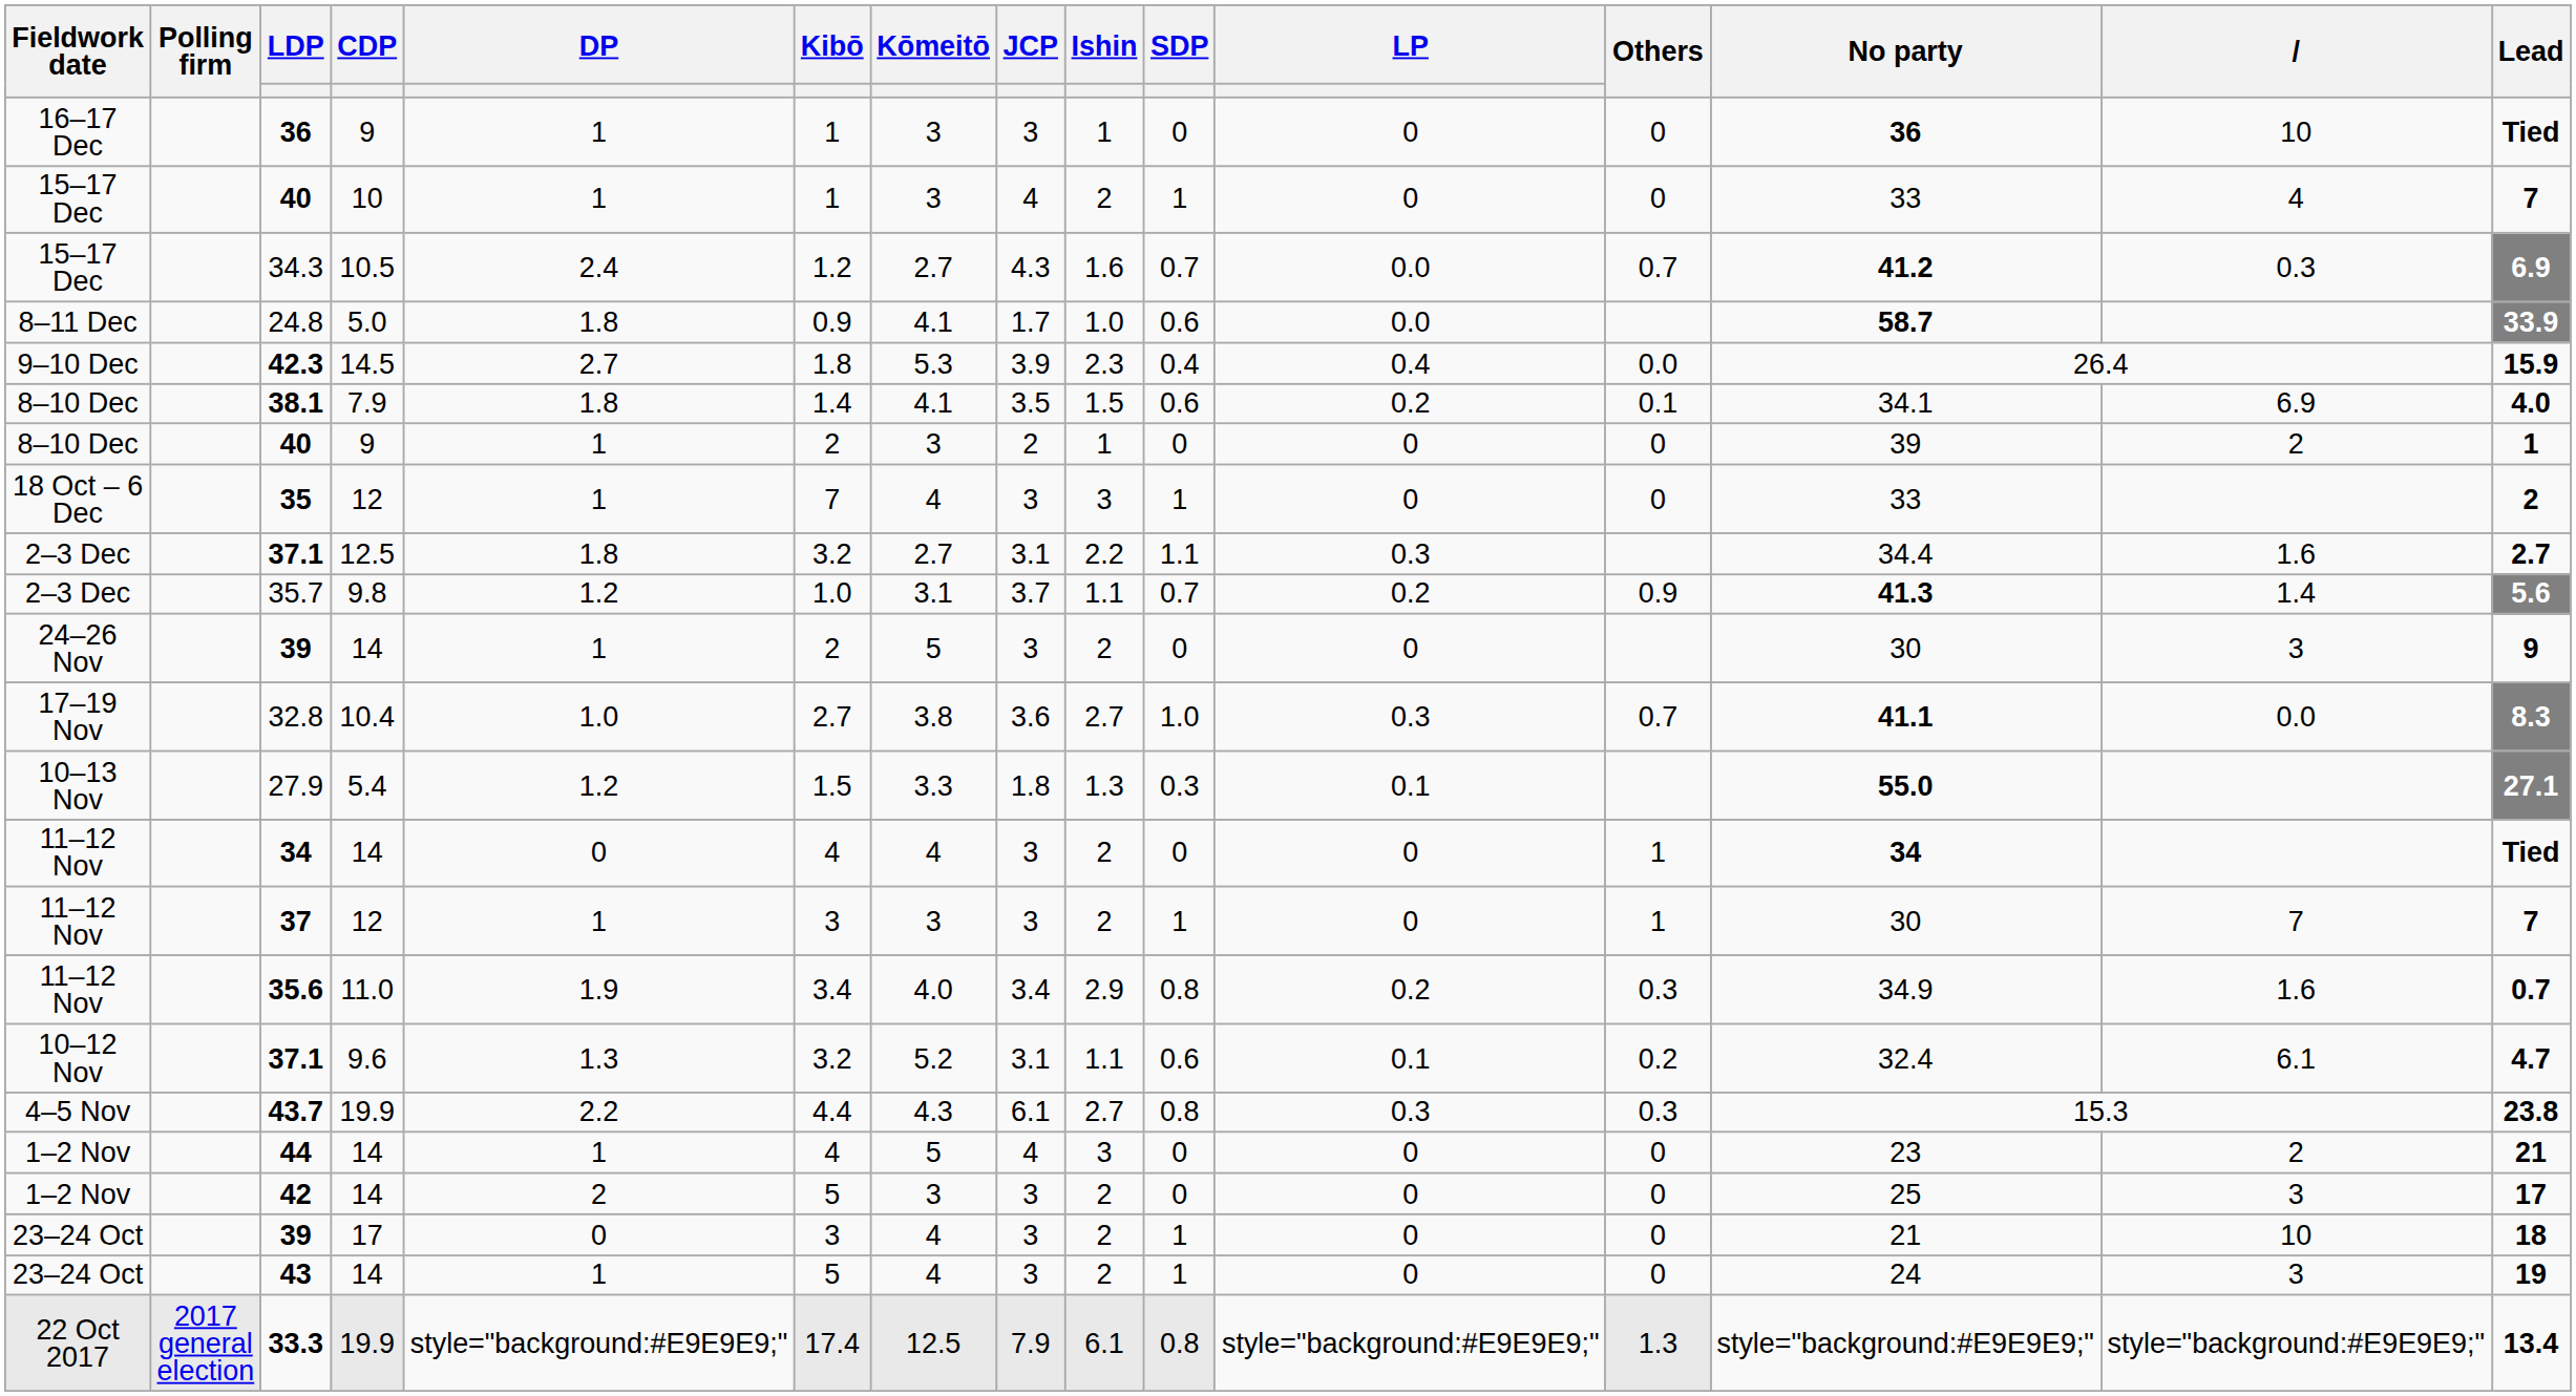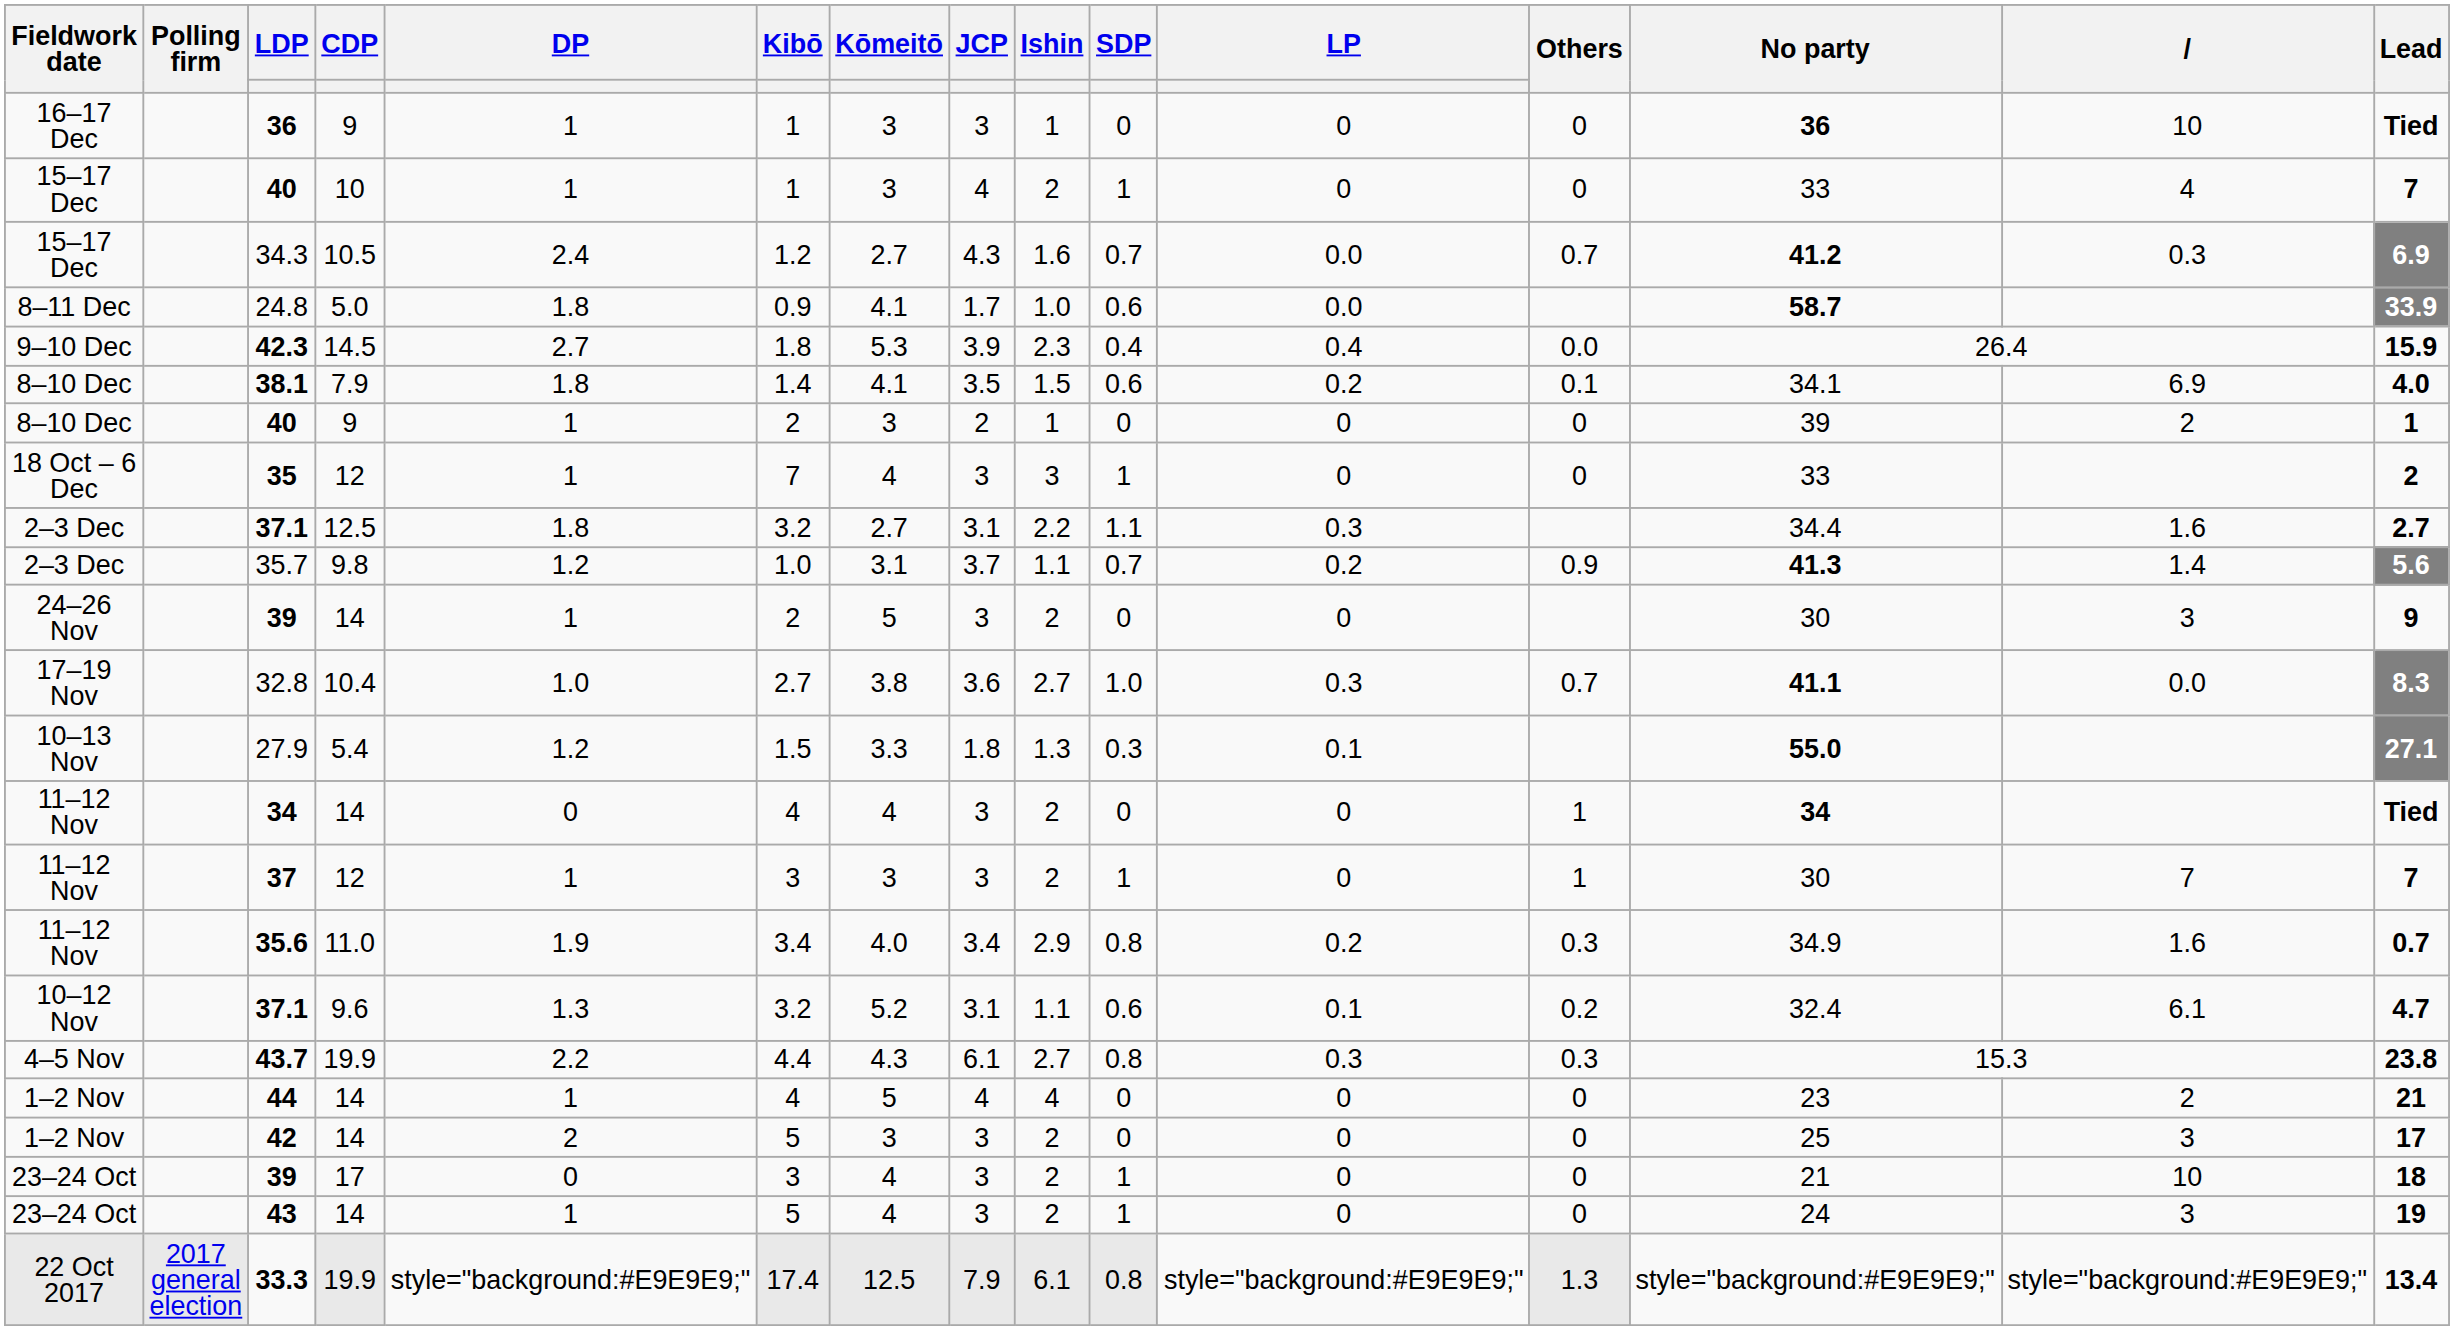44 | Ishin: 3 -> 4
